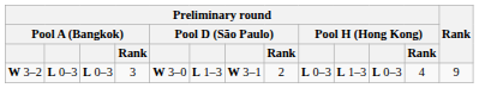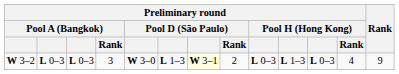W 3–2 | column 7: no background -> lightyellow background
